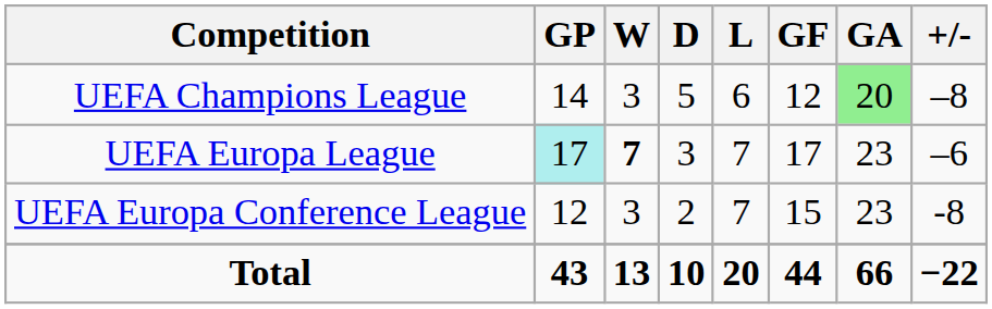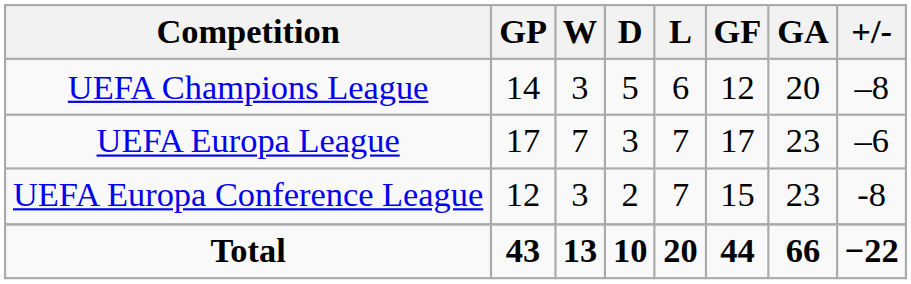UEFA Champions League | GA: lightgreen background -> no background
UEFA Europa League | GP: paleturquoise background -> no background
UEFA Europa League | W: bold -> normal
